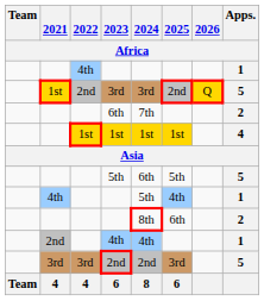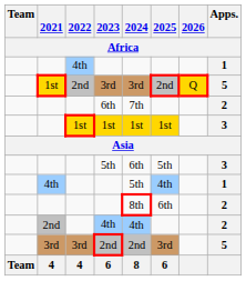row 6 | Apps.: 4 -> 3
row 8 | Apps.: 5 -> 3
row 11 | Apps.: 1 -> 2
